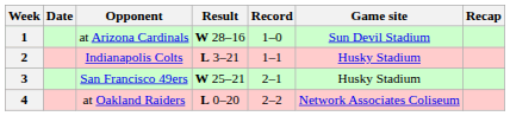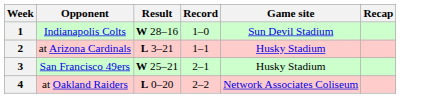- column: Date
1 | Opponent: at Arizona Cardinals -> Indianapolis Colts
2 | Opponent: Indianapolis Colts -> at Arizona Cardinals
